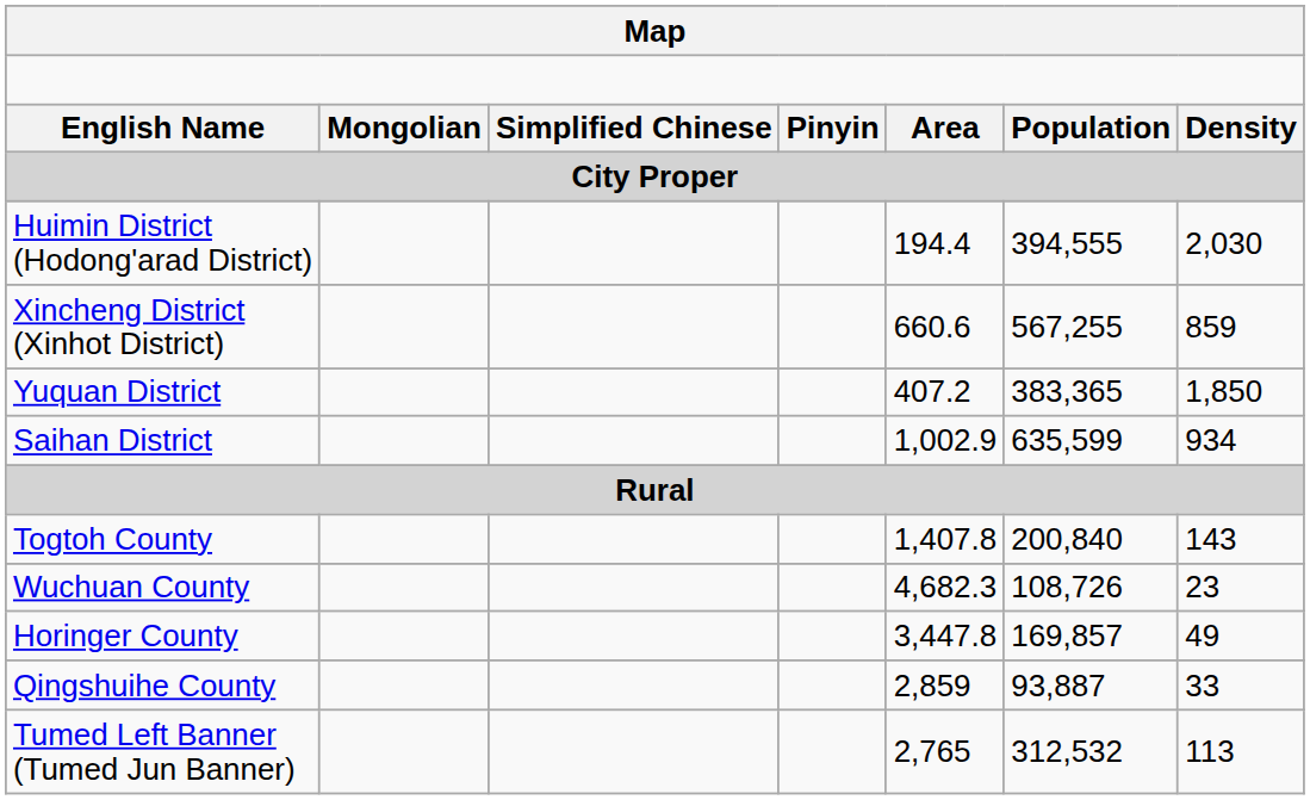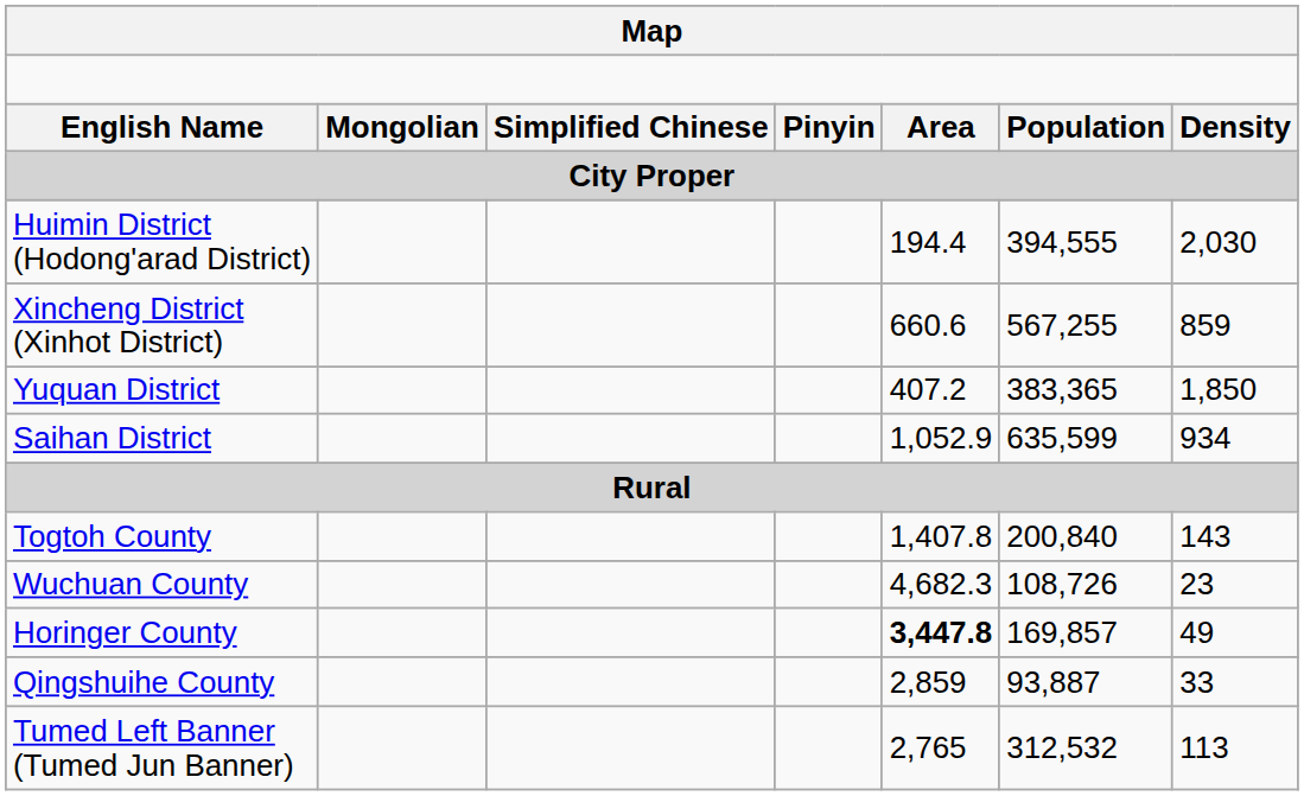Saihan District | column 5: 1,002.9 -> 1,052.9
Horinger County | column 5: normal -> bold
